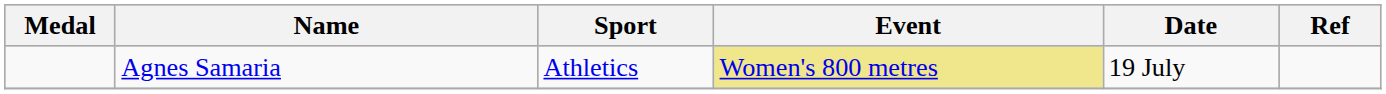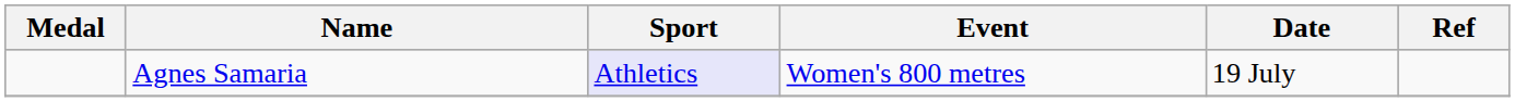Agnes Samaria | Sport: no background -> lavender background
Agnes Samaria | Event: khaki background -> no background
